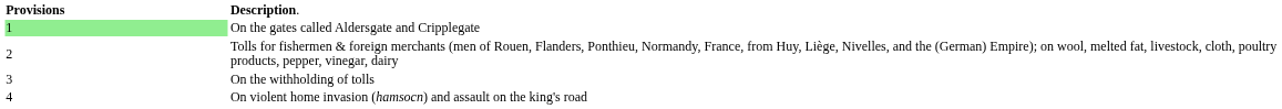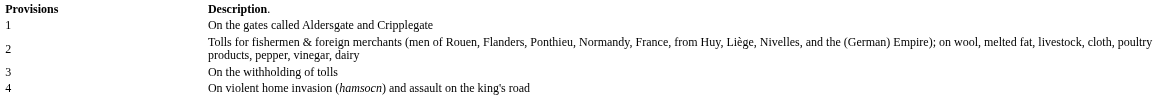On the gates called Aldersgate and Cripplegate | column 1: lightgreen background -> no background
